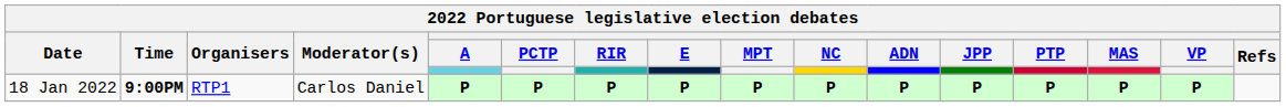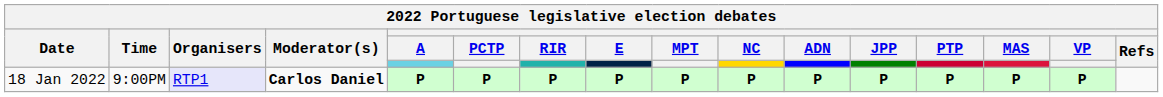18 Jan 2022 | 2022 Portuguese legislative election debates / Time: bold -> normal
18 Jan 2022 | 2022 Portuguese legislative election debates / Organisers: no background -> lavender background
18 Jan 2022 | 2022 Portuguese legislative election debates / Moderator(s): normal -> bold
